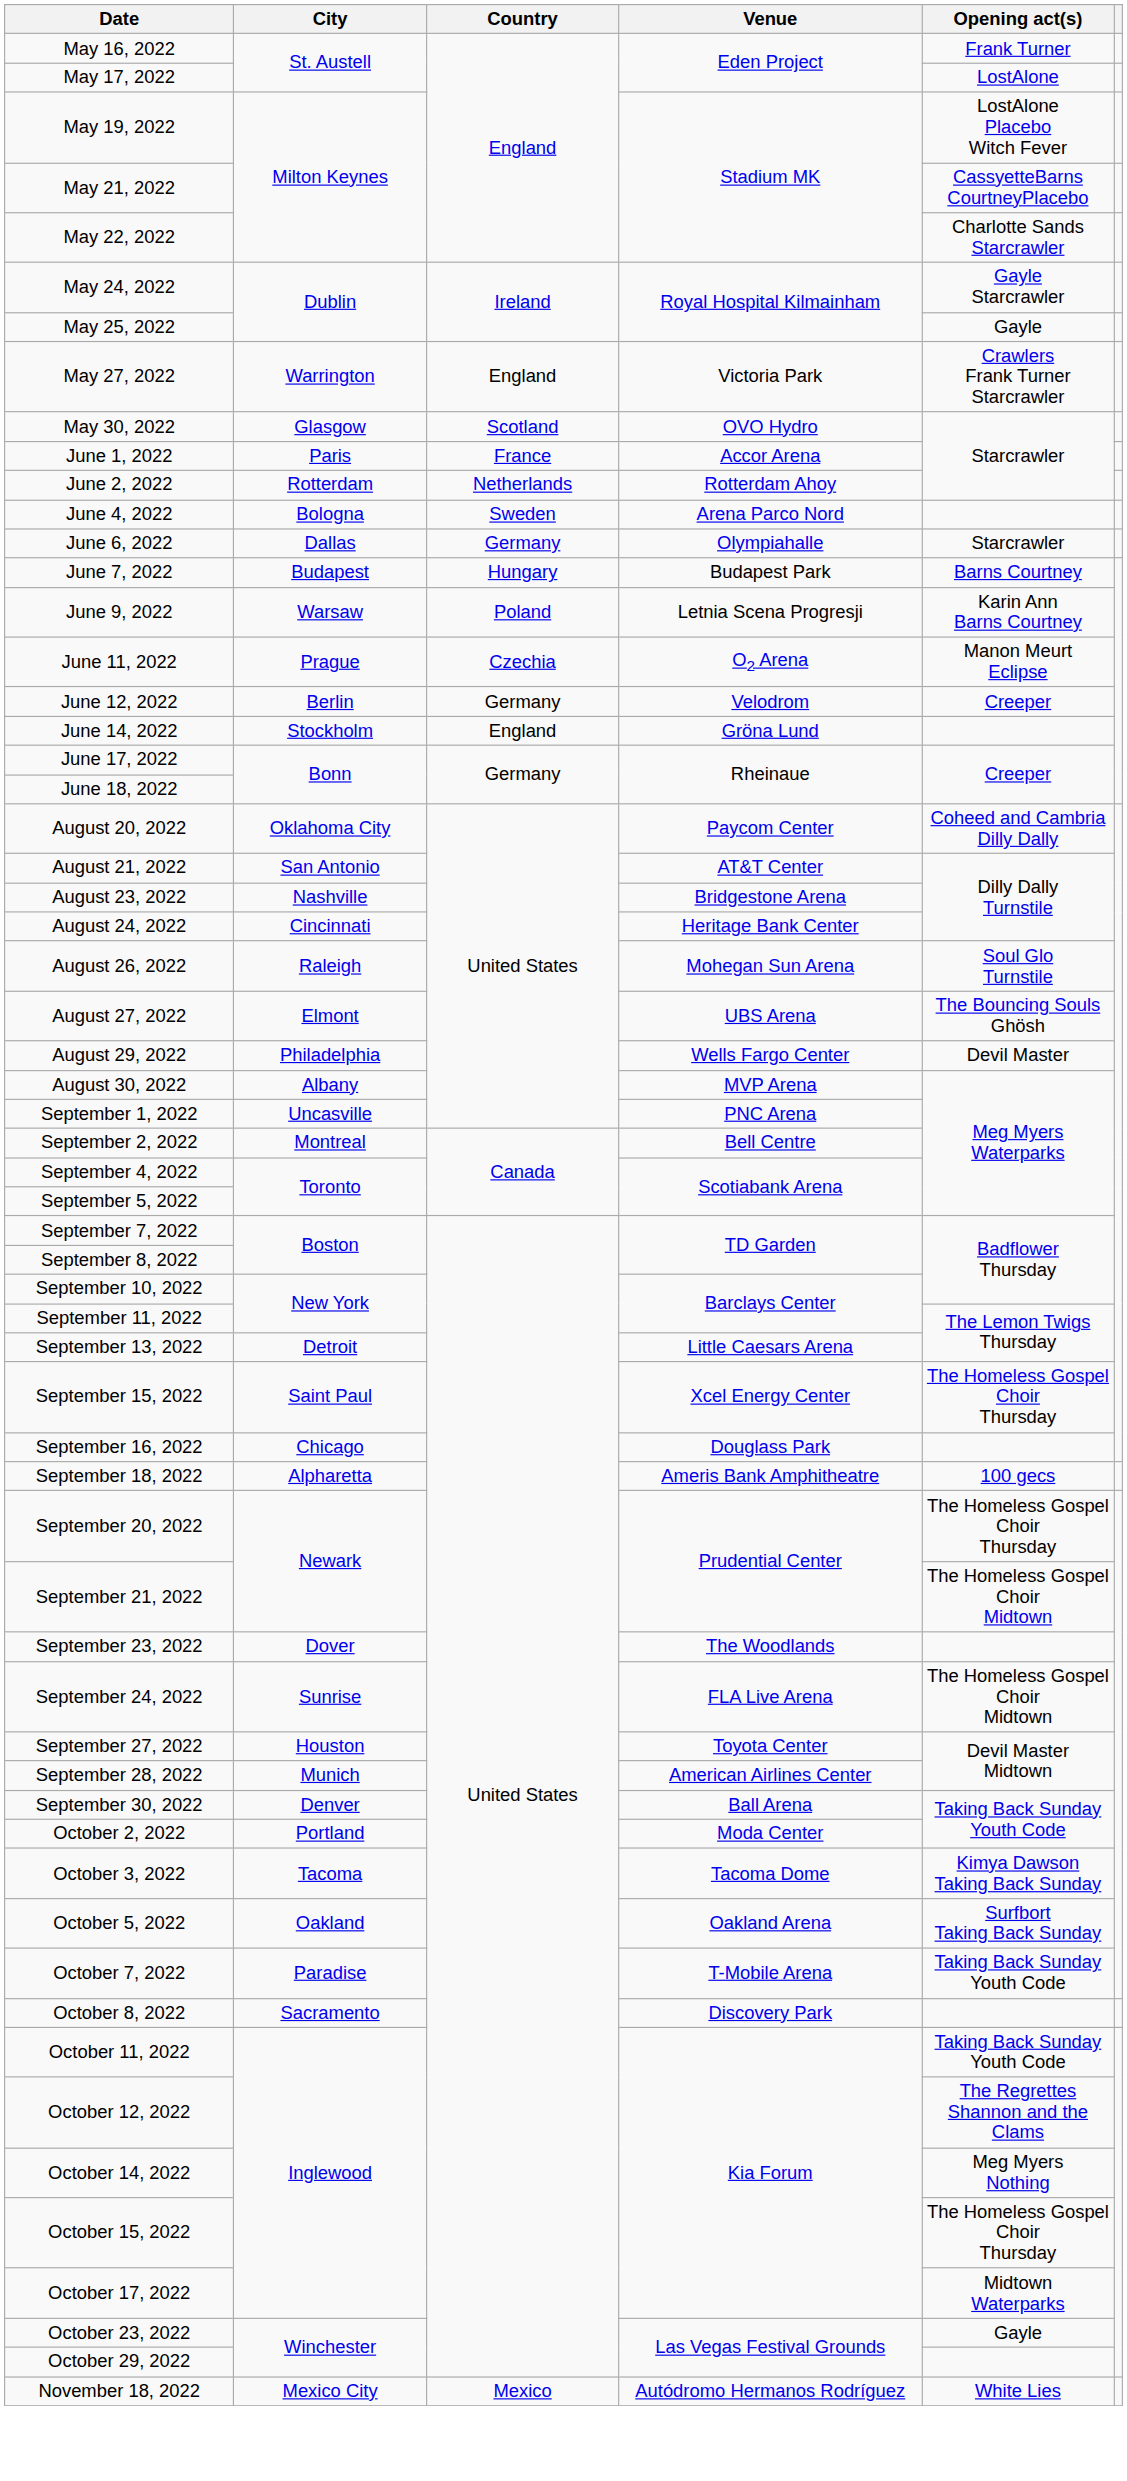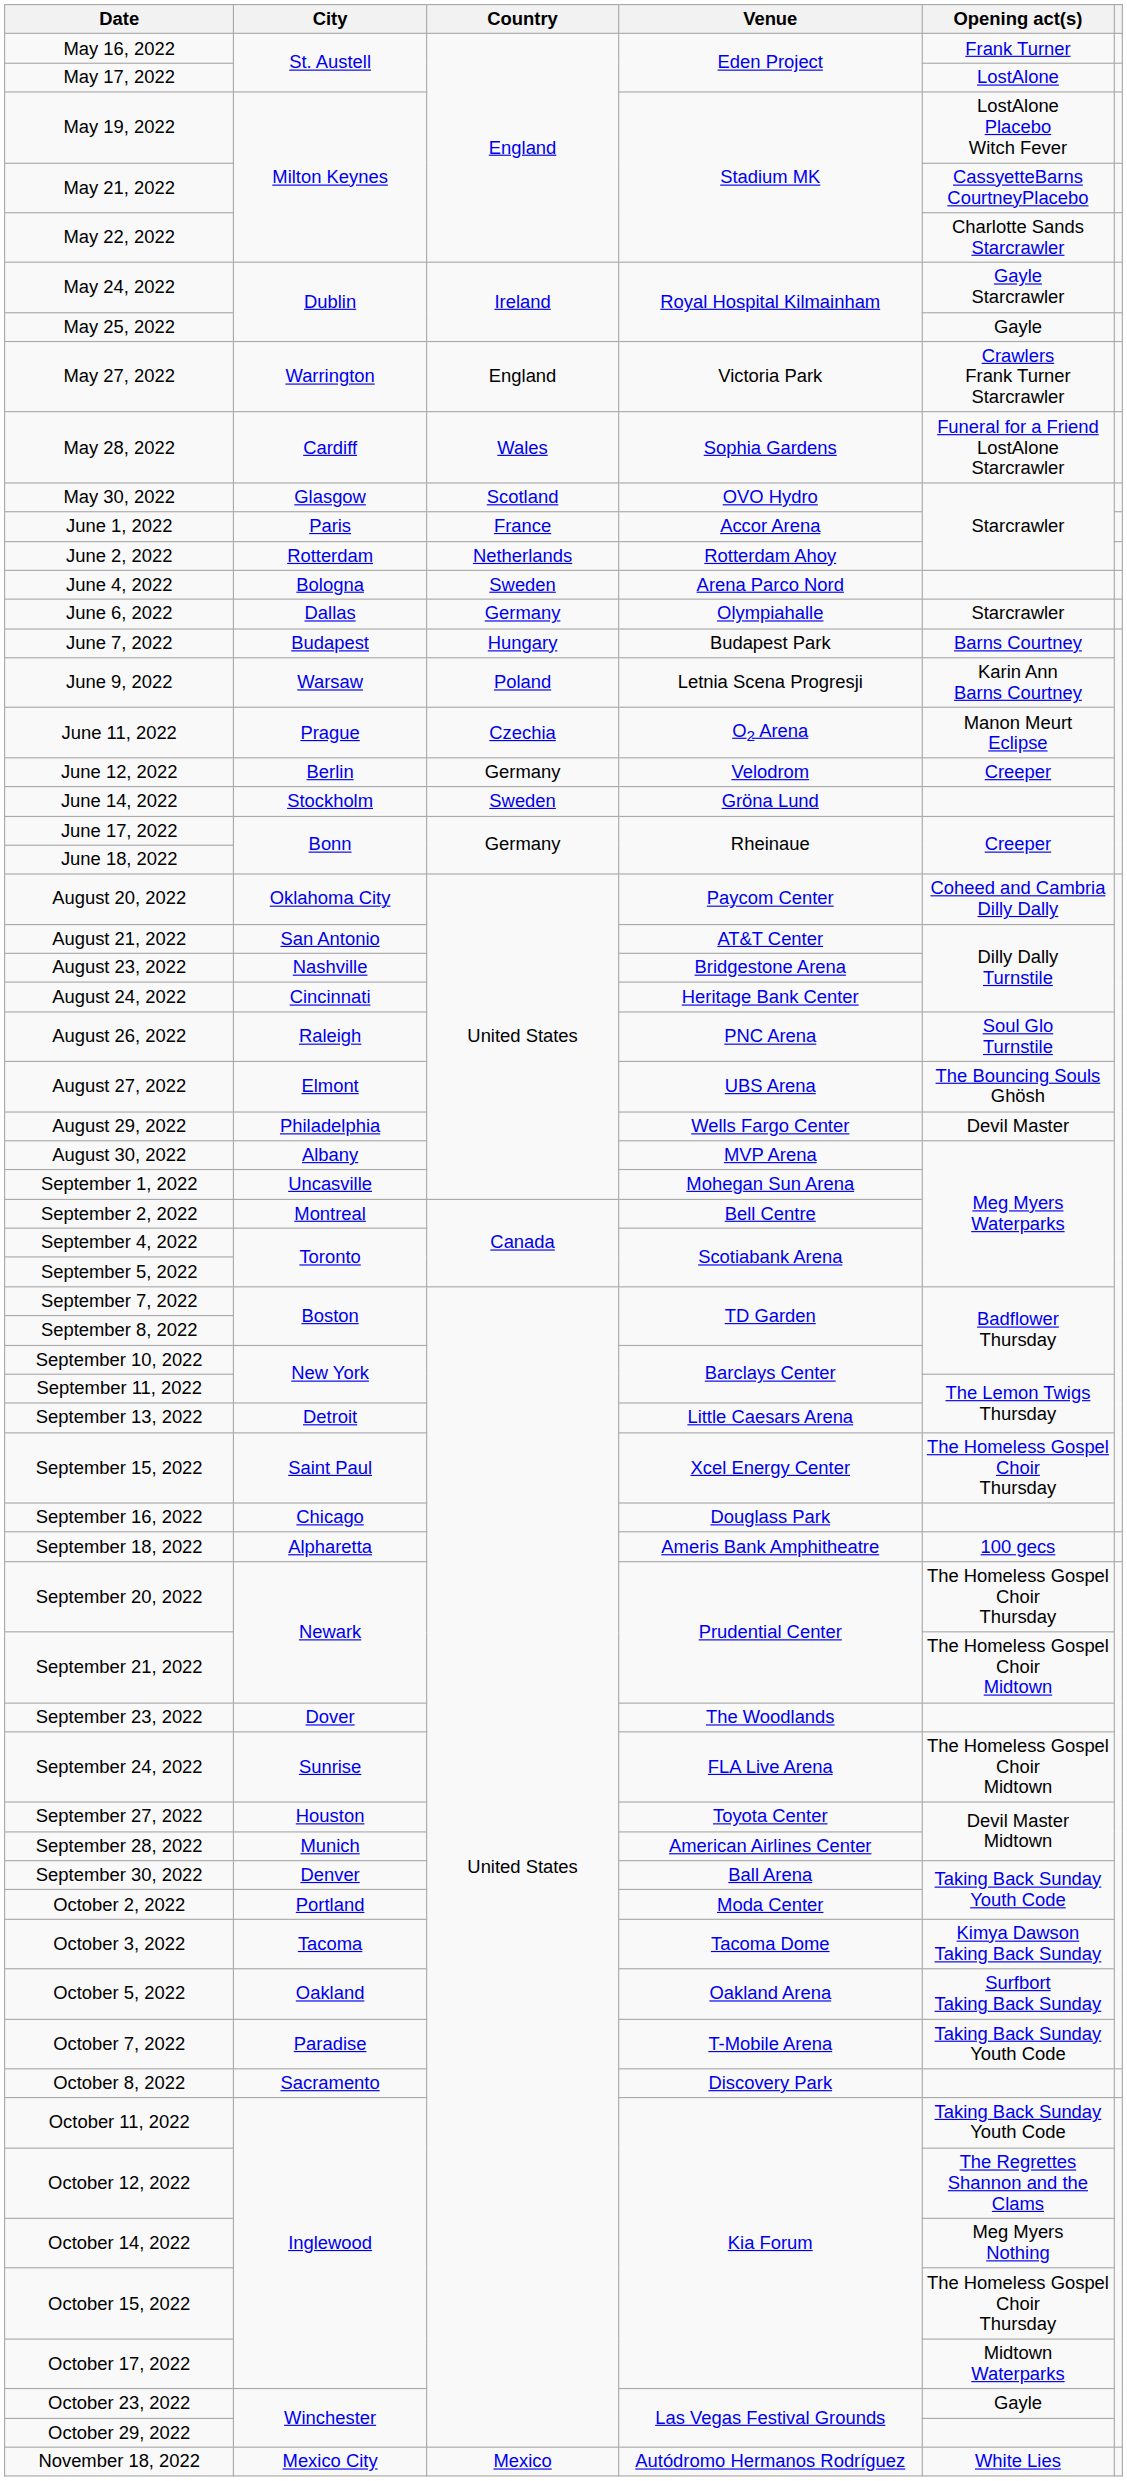+ row: May 28, 2022 | Cardiff | Wales | Sophia Gardens | Funeral for a Friend LostAlone Starcrawler
June 14, 2022 | Country: England -> Sweden
August 26, 2022 | Venue: Mohegan Sun Arena -> PNC Arena
September 1, 2022 | Venue: PNC Arena -> Mohegan Sun Arena
